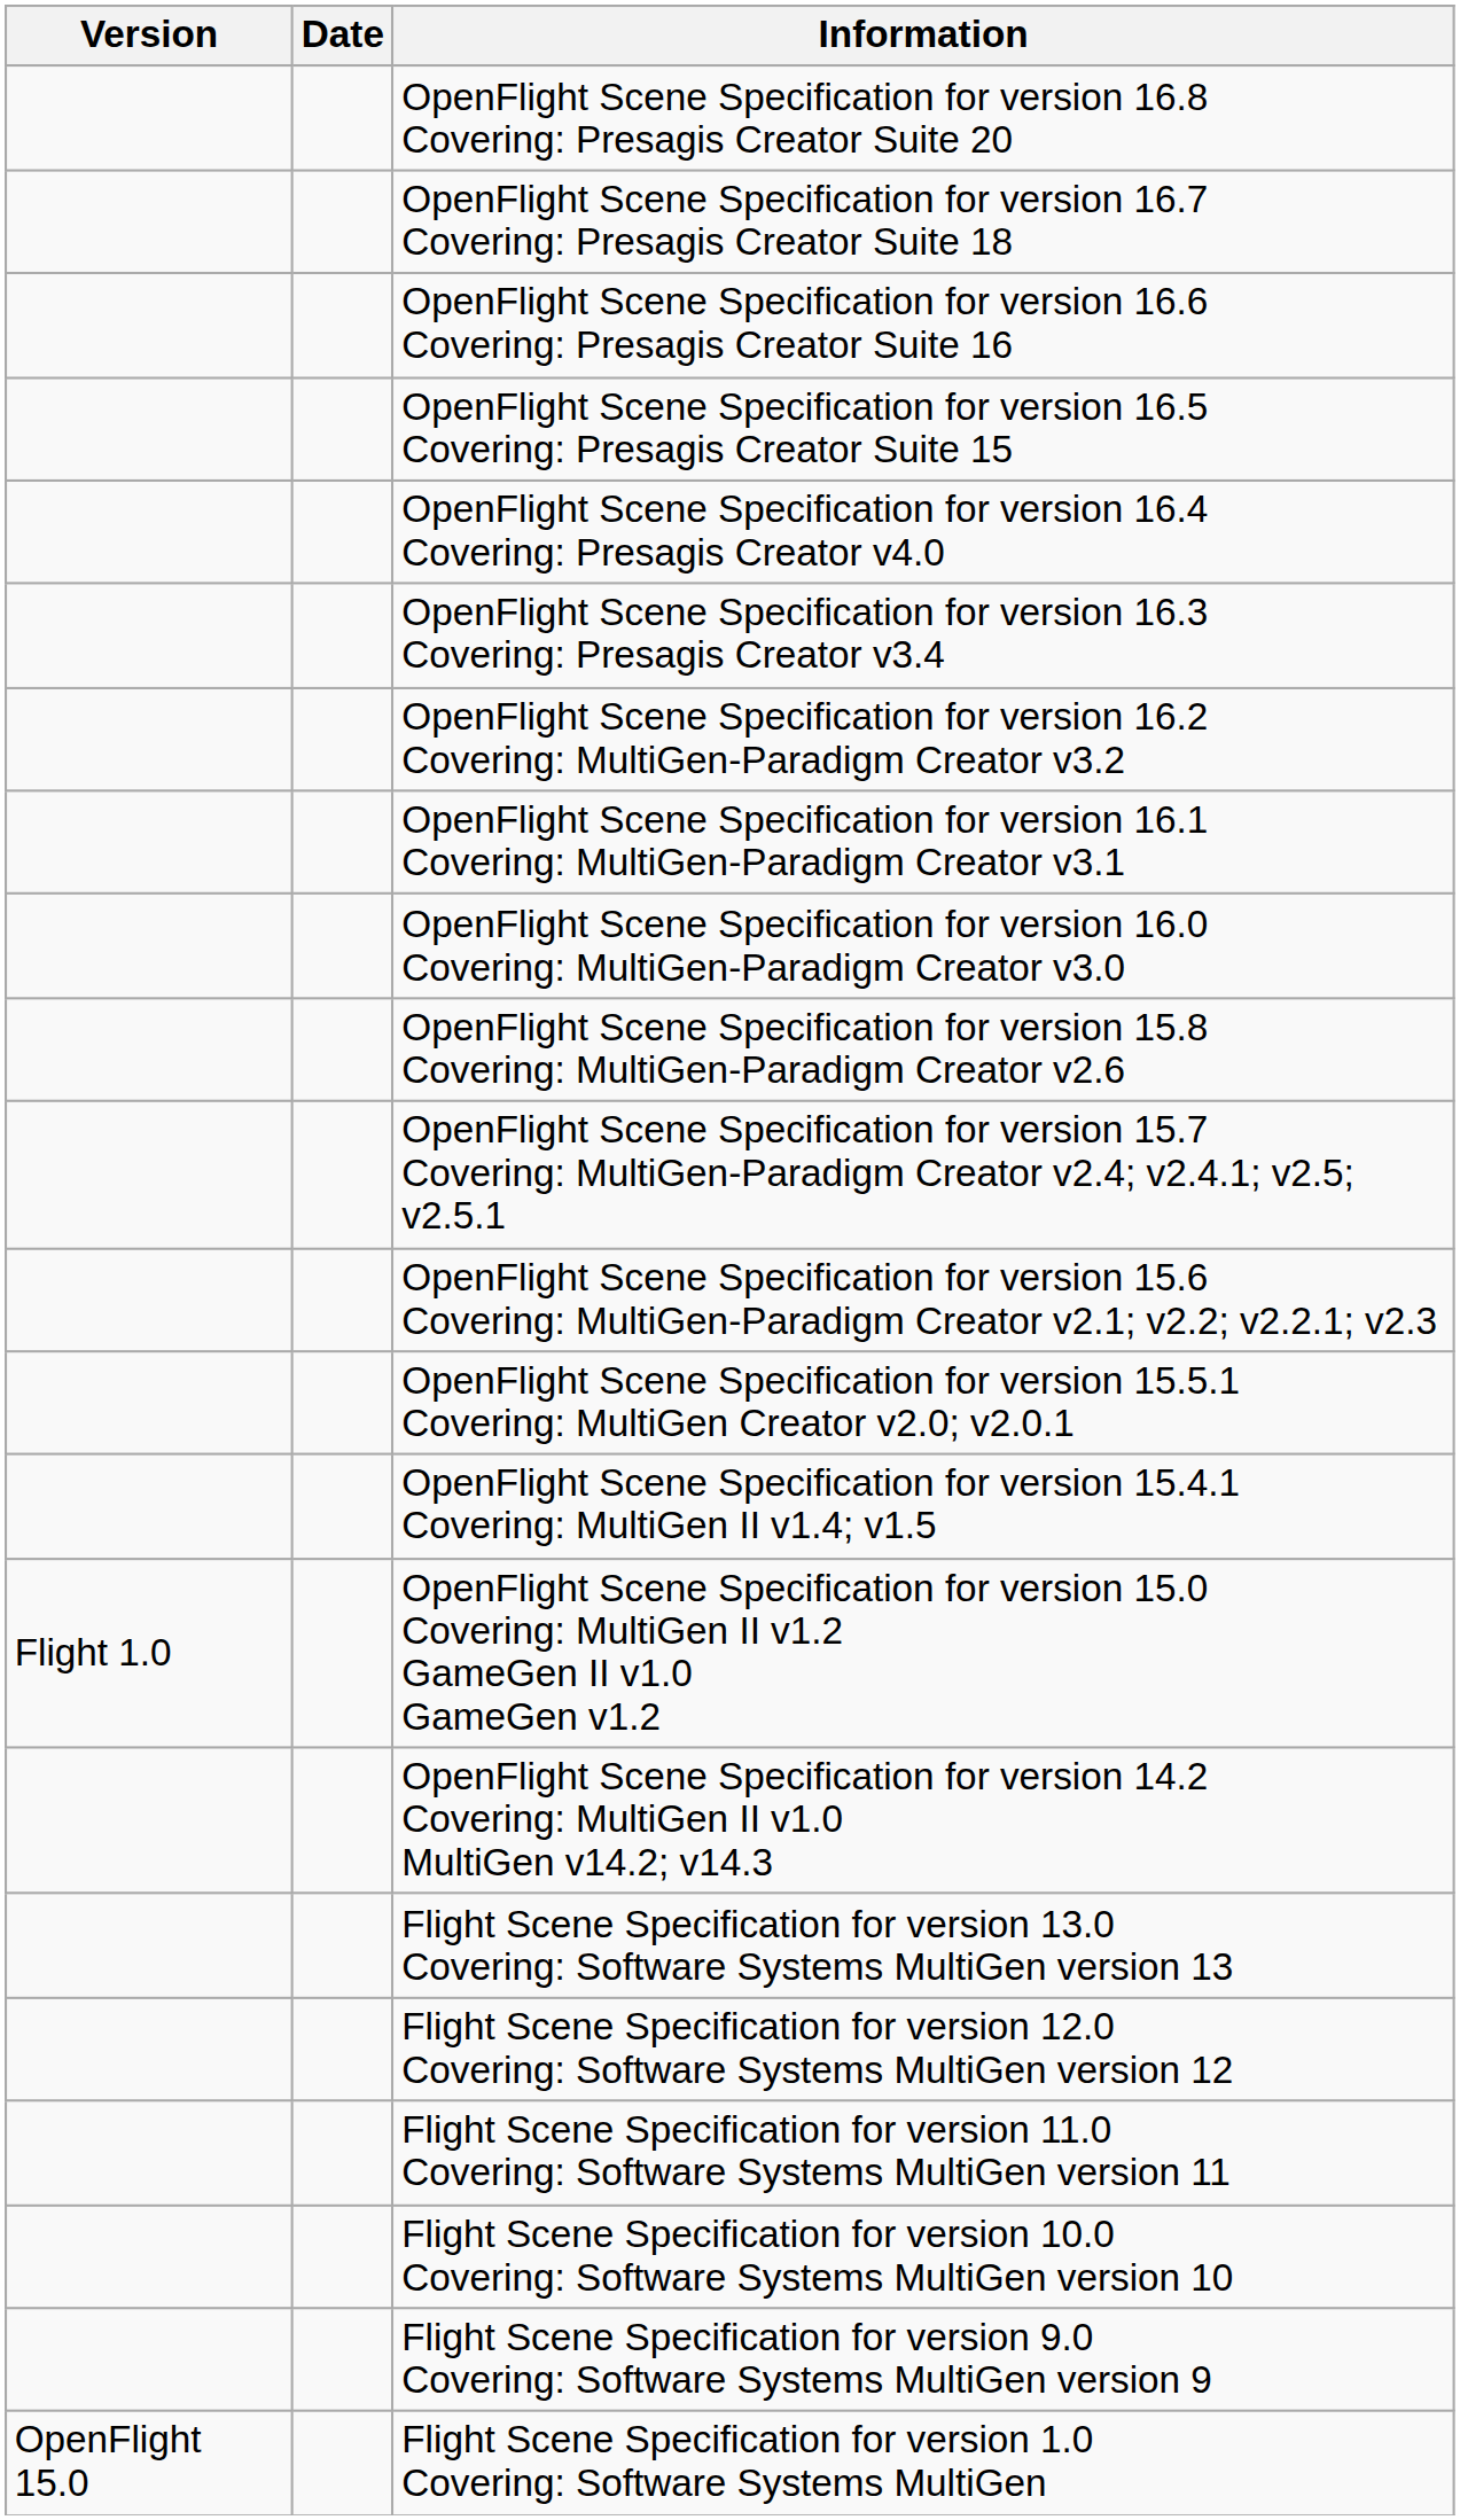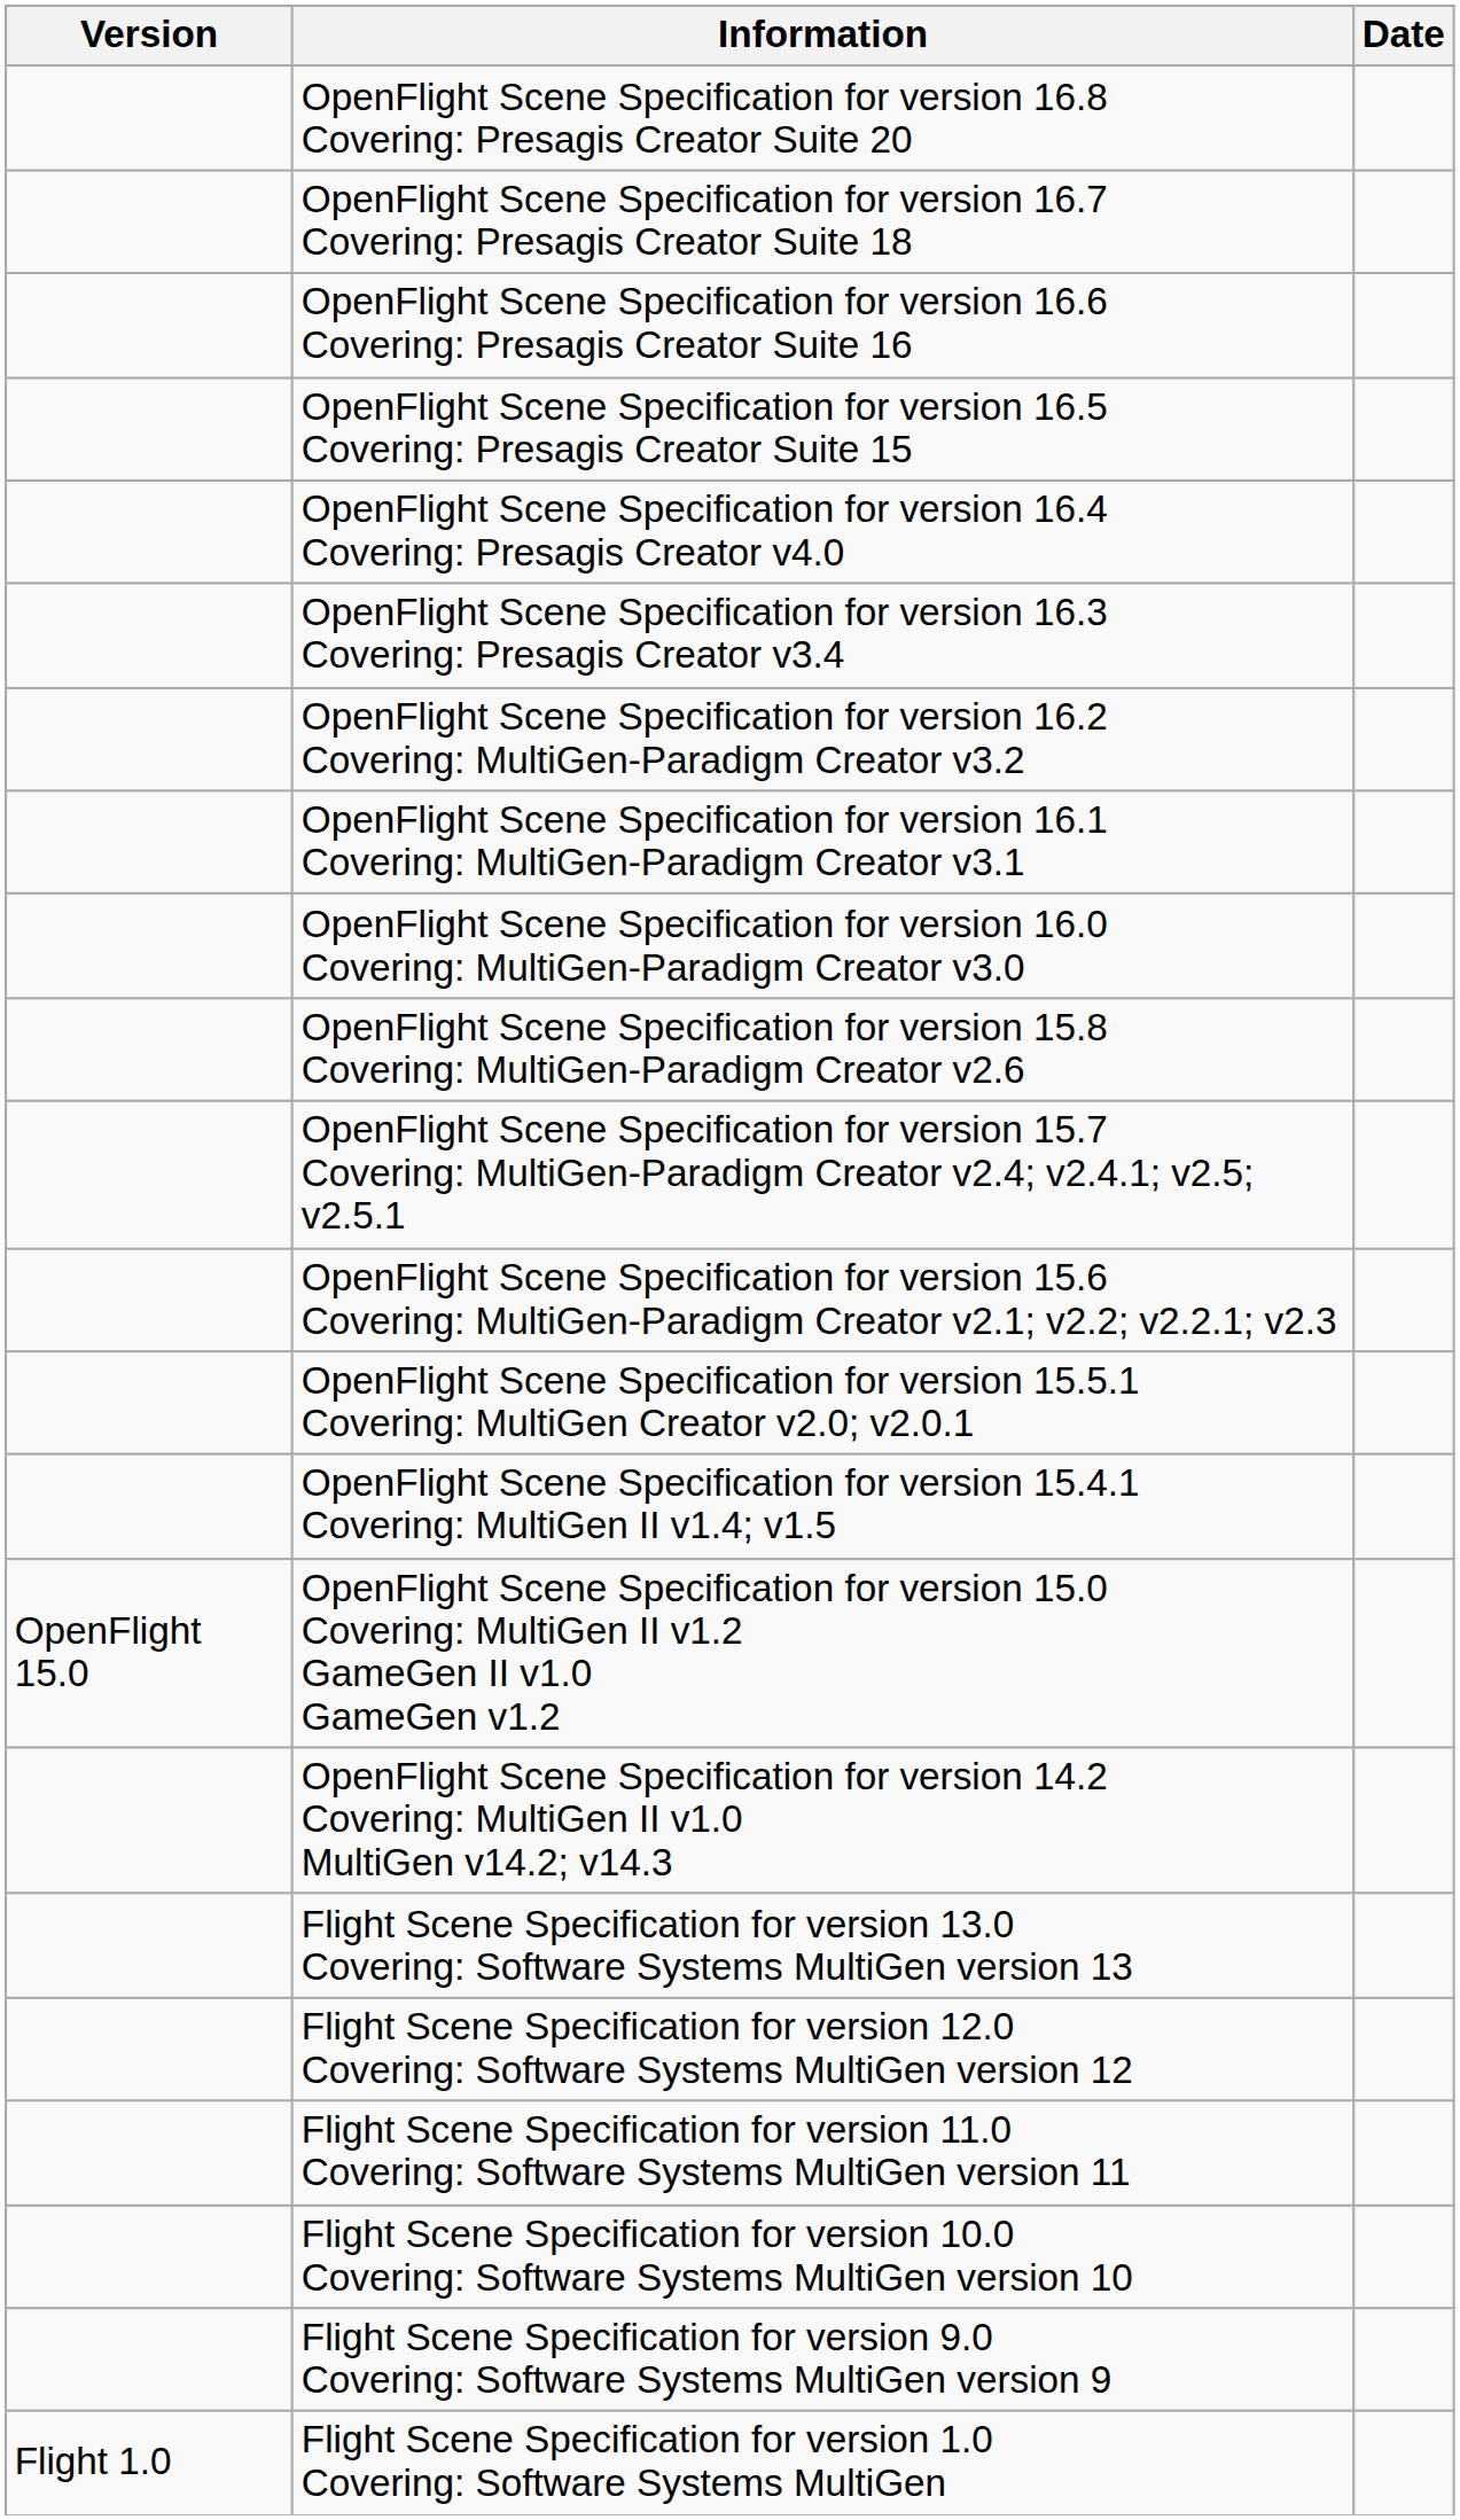columns swapped: Date <-> Information
row 16 | Version: Flight 1.0 -> OpenFlight 15.0
row 23 | Version: OpenFlight 15.0 -> Flight 1.0
